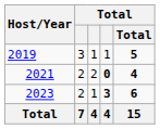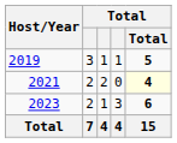2021 | column 4: bold -> normal
2021 | column 5: no background -> lightyellow background
2023 | column 4: bold -> normal
